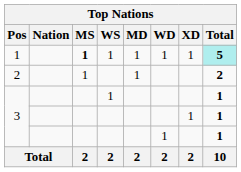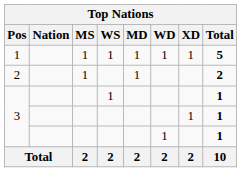row 3 | MS: bold -> normal
row 3 | Total: paleturquoise background -> no background
